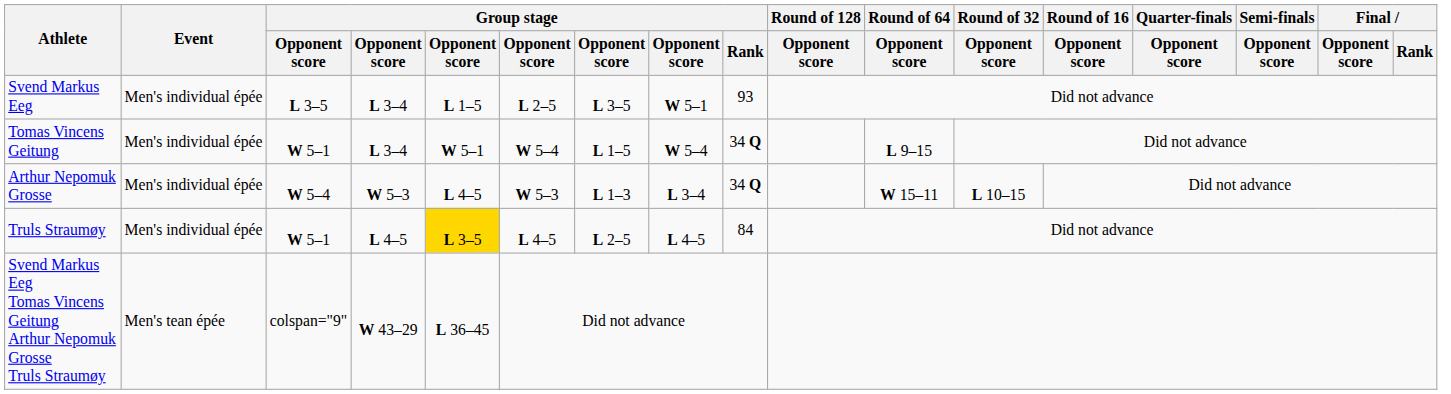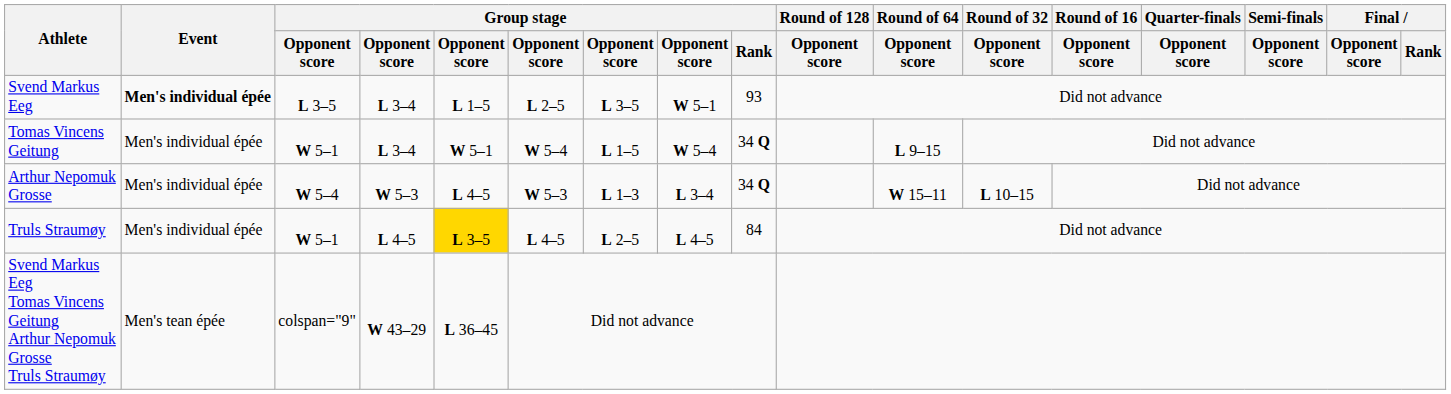Svend Markus Eeg | Event: normal -> bold
